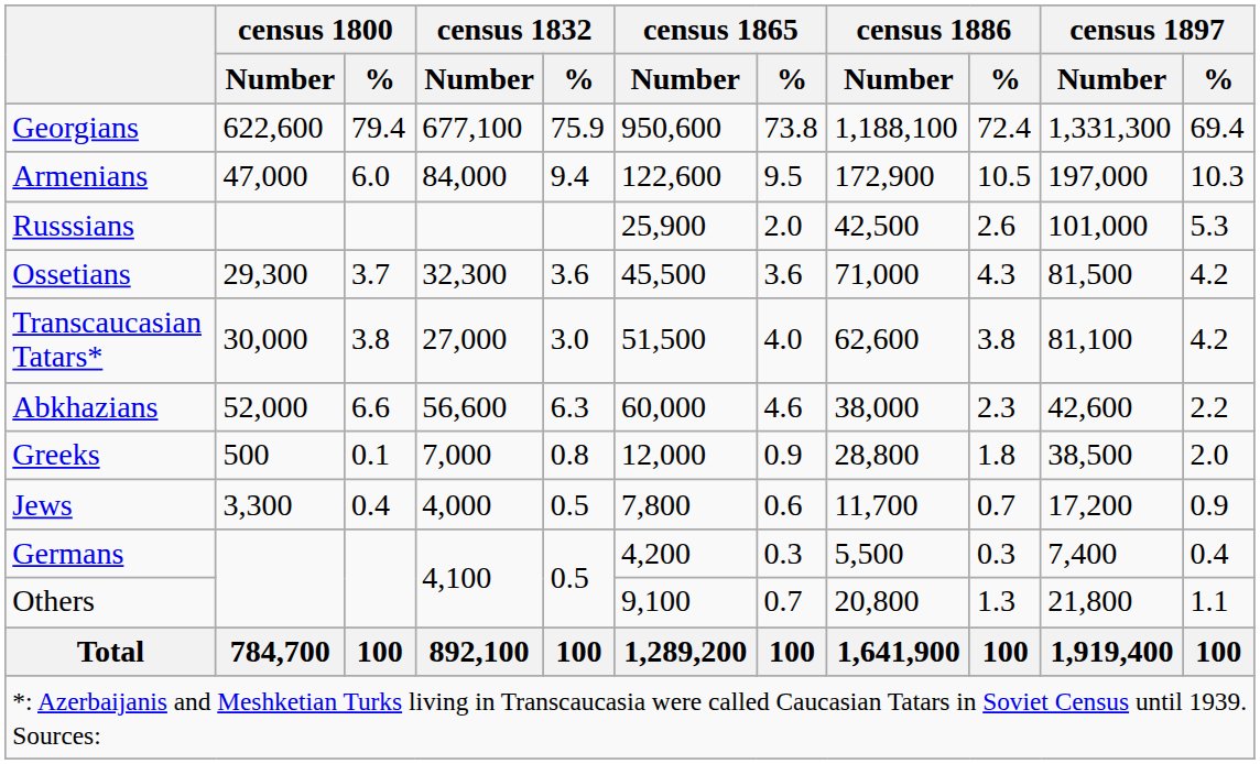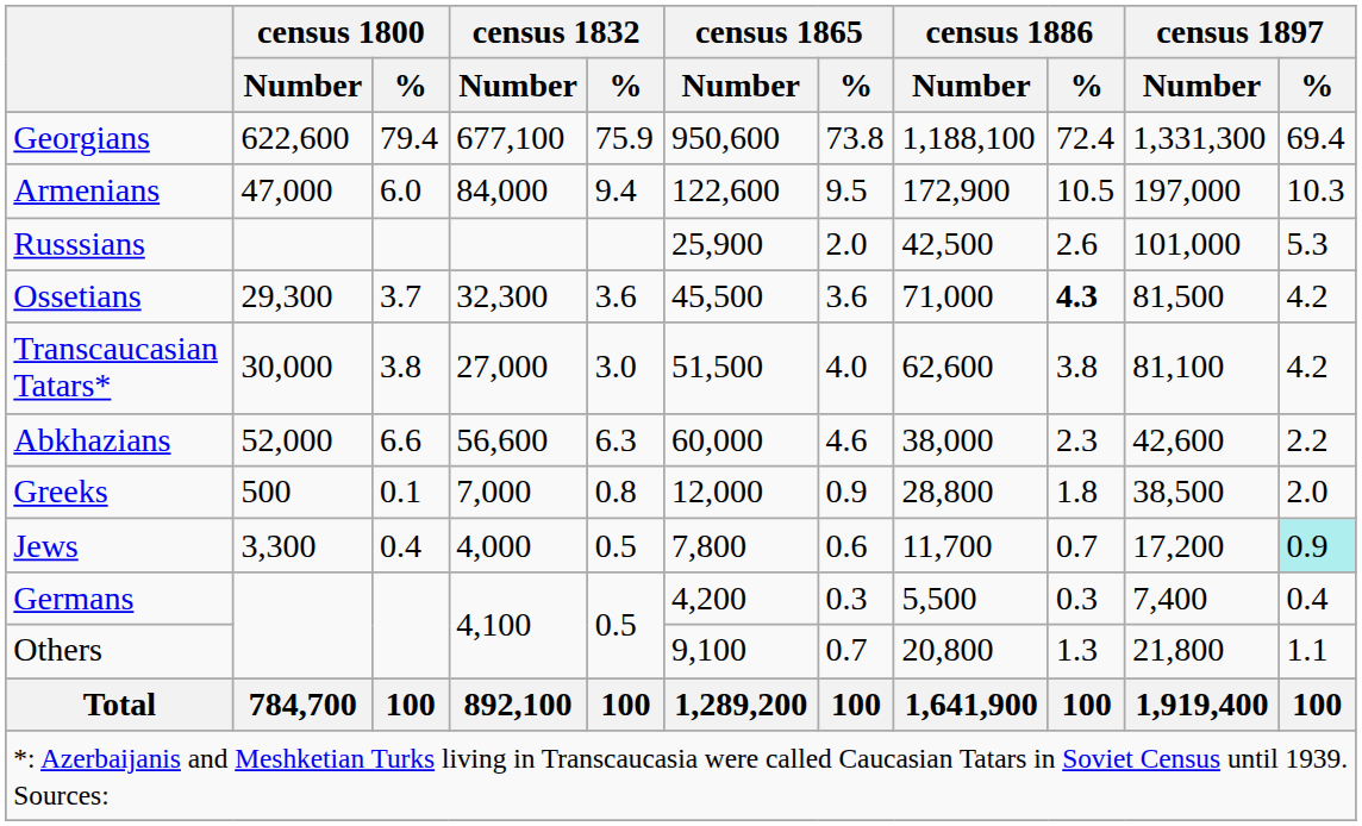Ossetians | census 1886 / %: normal -> bold
Jews | census 1897 / %: no background -> paleturquoise background
